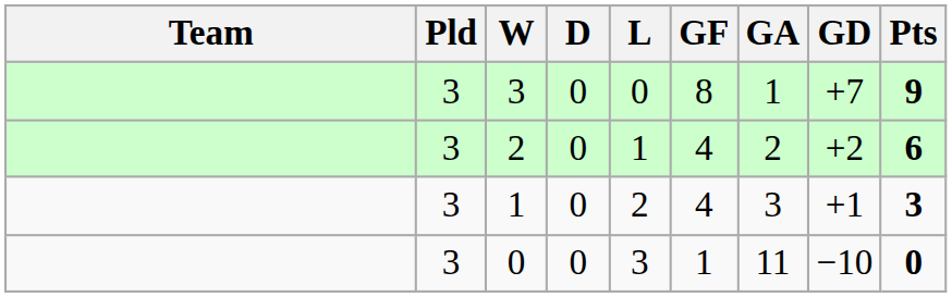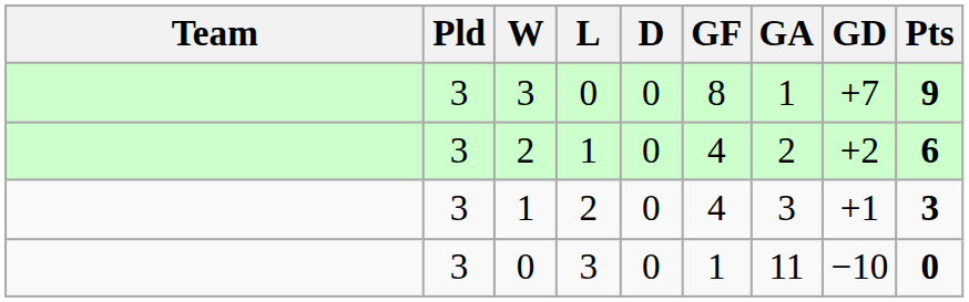columns swapped: D <-> L
